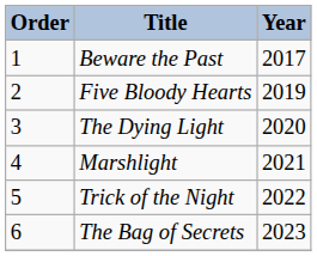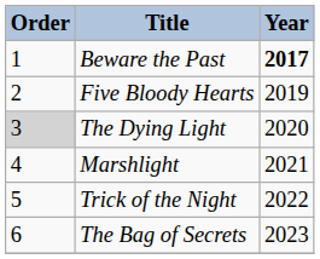Beware the Past | Year: normal -> bold
The Dying Light | Order: no background -> lightgrey background
